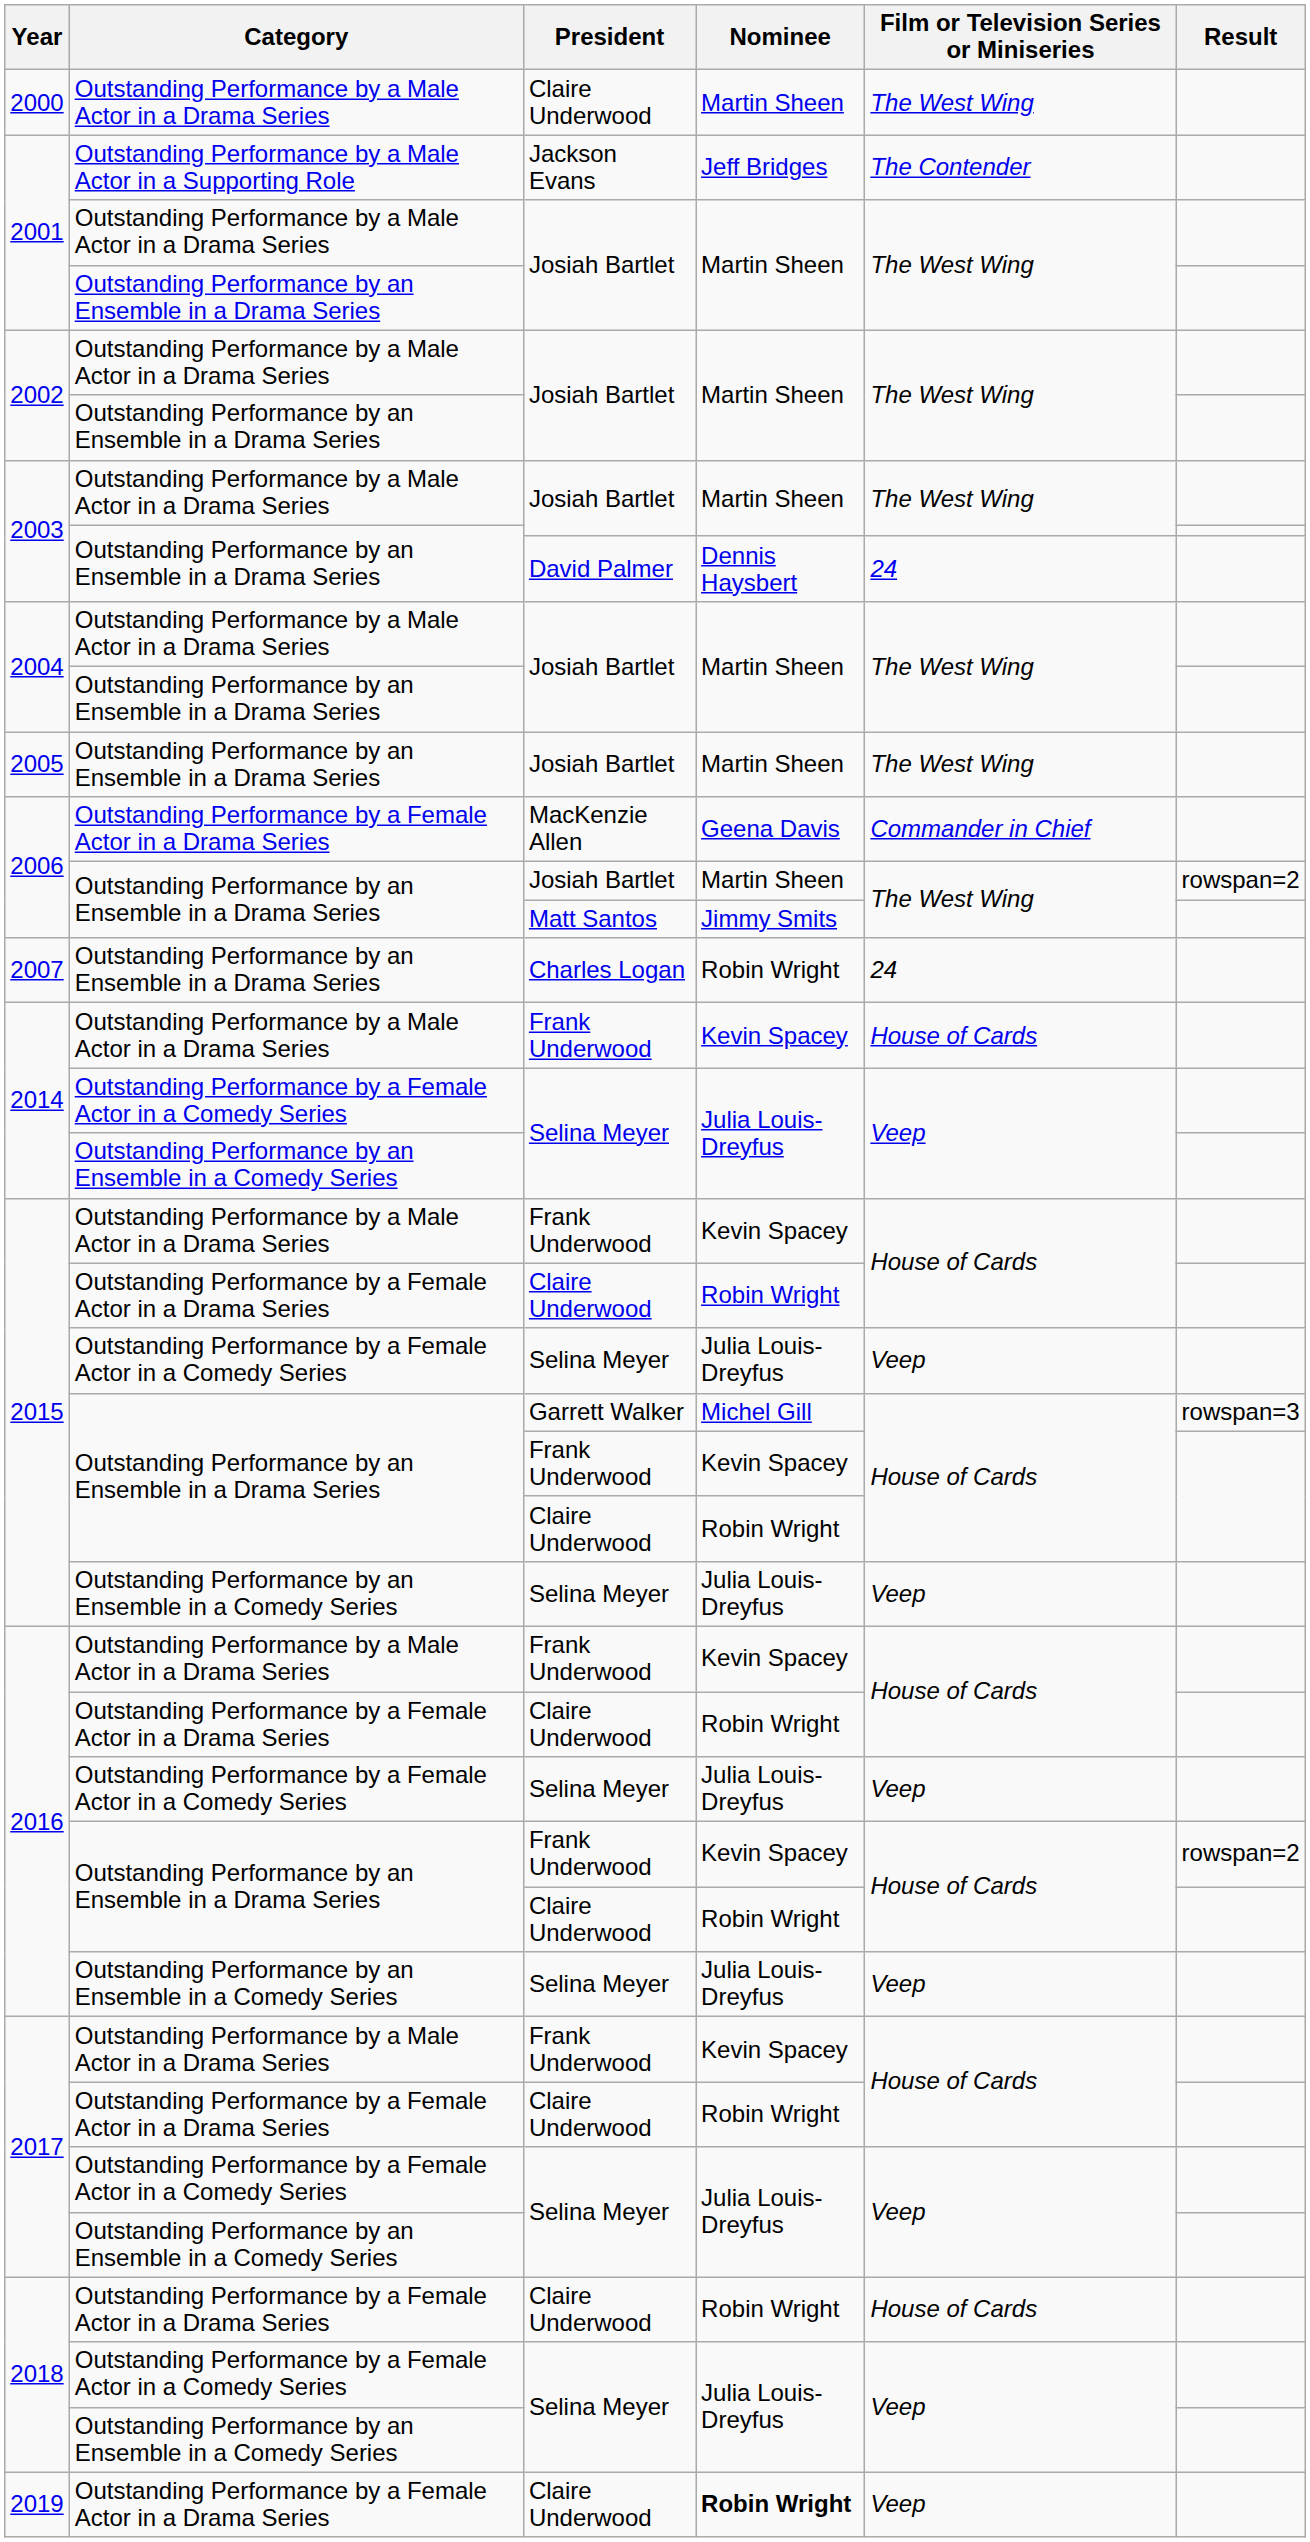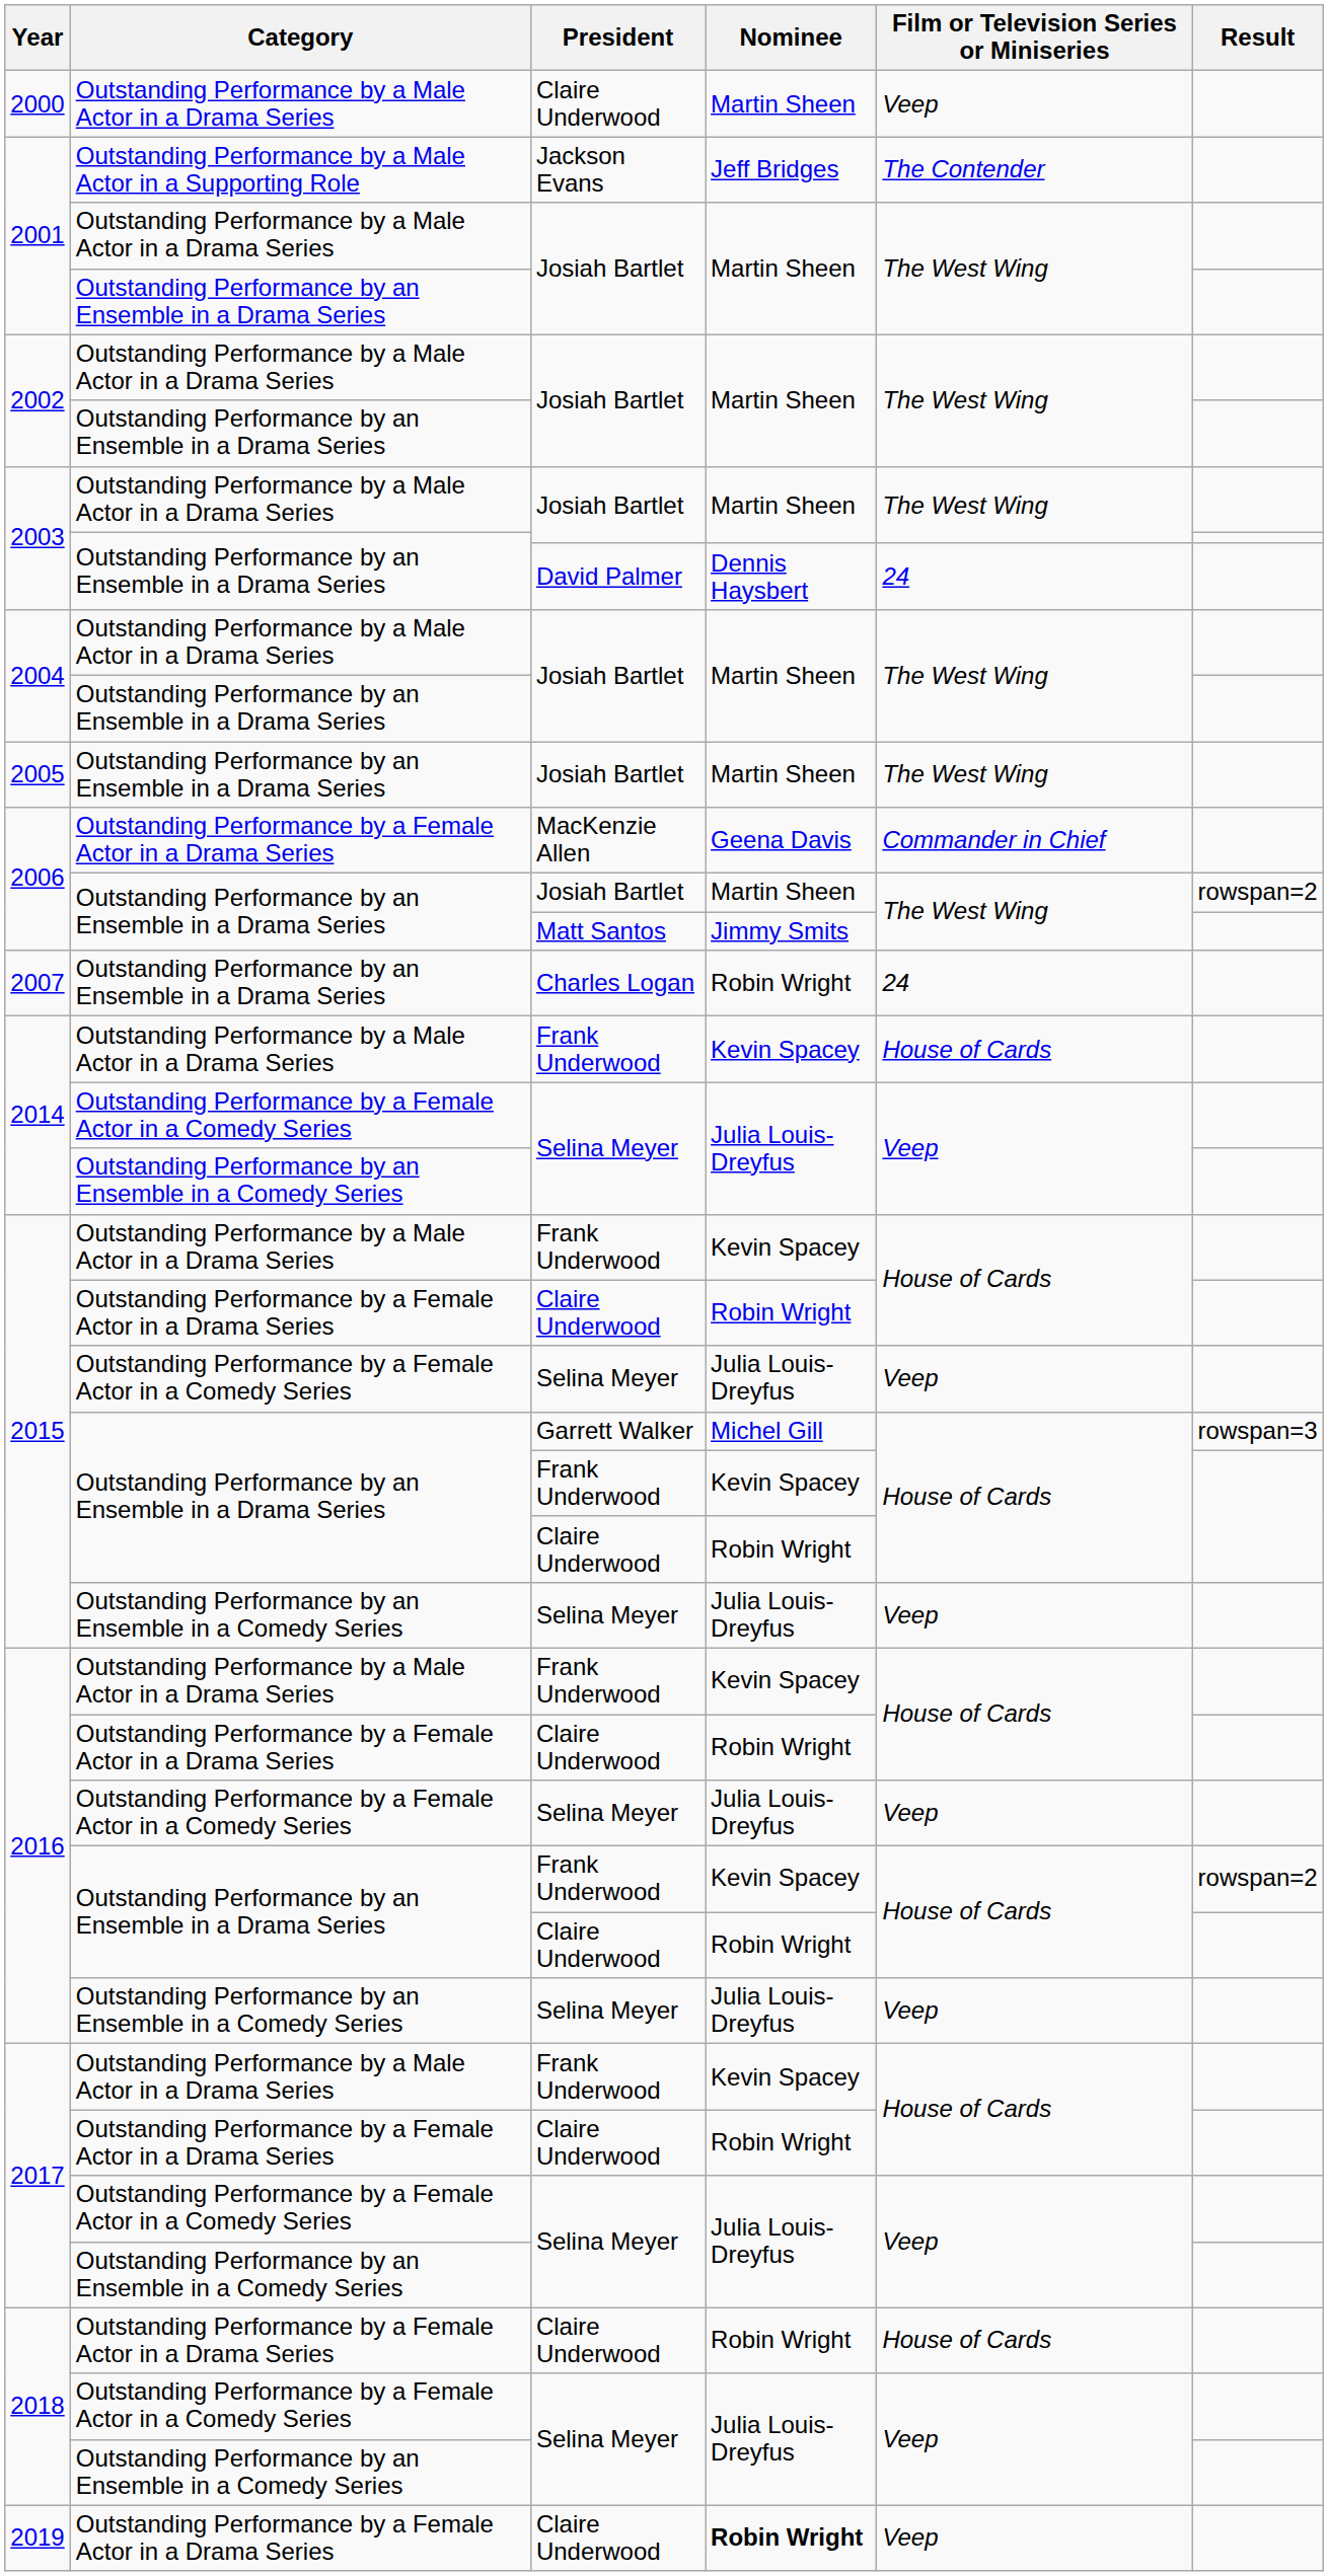2000 | Film or Television Series or Miniseries: The West Wing -> Veep
